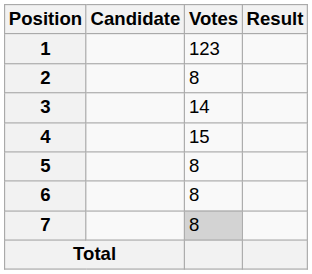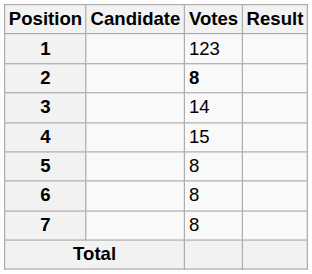2 | Votes: normal -> bold
7 | Votes: lightgrey background -> no background
